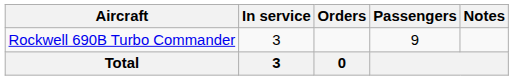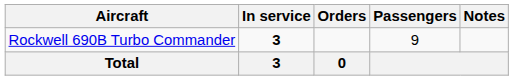Rockwell 690B Turbo Commander | In service: normal -> bold
